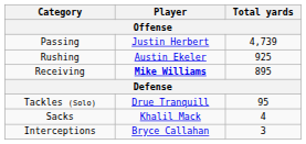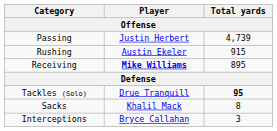Rushing | Total yards: 925 -> 915
Tackles (Solo) | Total yards: normal -> bold
Sacks | Total yards: 4 -> 8
